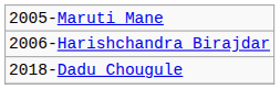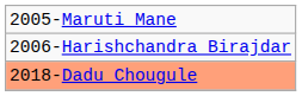row 3 | column 1: no background -> lightsalmon background
